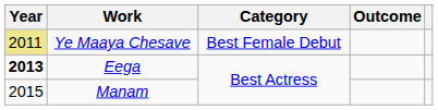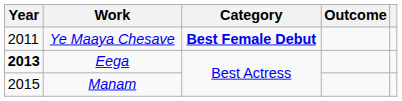Ye Maaya Chesave | Year: khaki background -> no background
Ye Maaya Chesave | Category: normal -> bold
